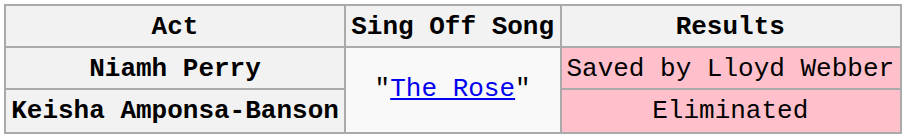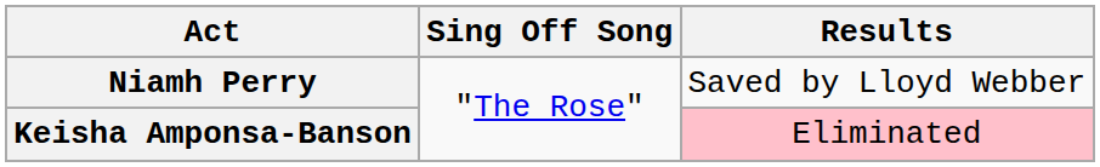Niamh Perry | Results: pink background -> no background
